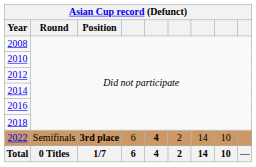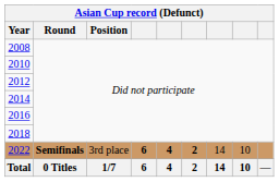2022 | Round: normal -> bold
2022 | Position: bold -> normal
2022 | column 4: normal -> bold
2022 | column 6: normal -> bold
